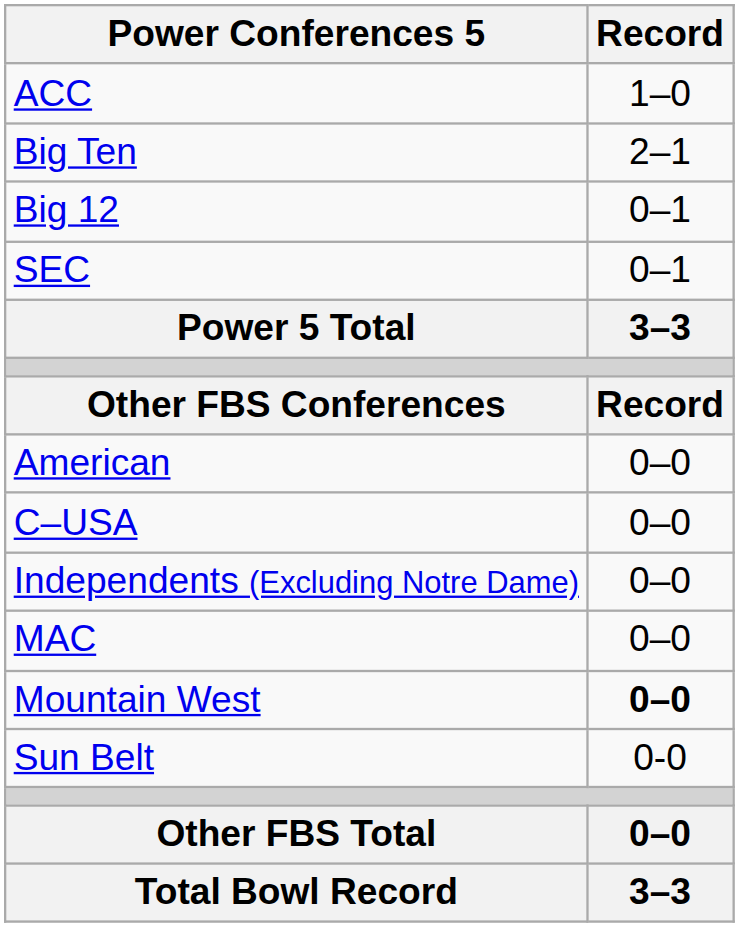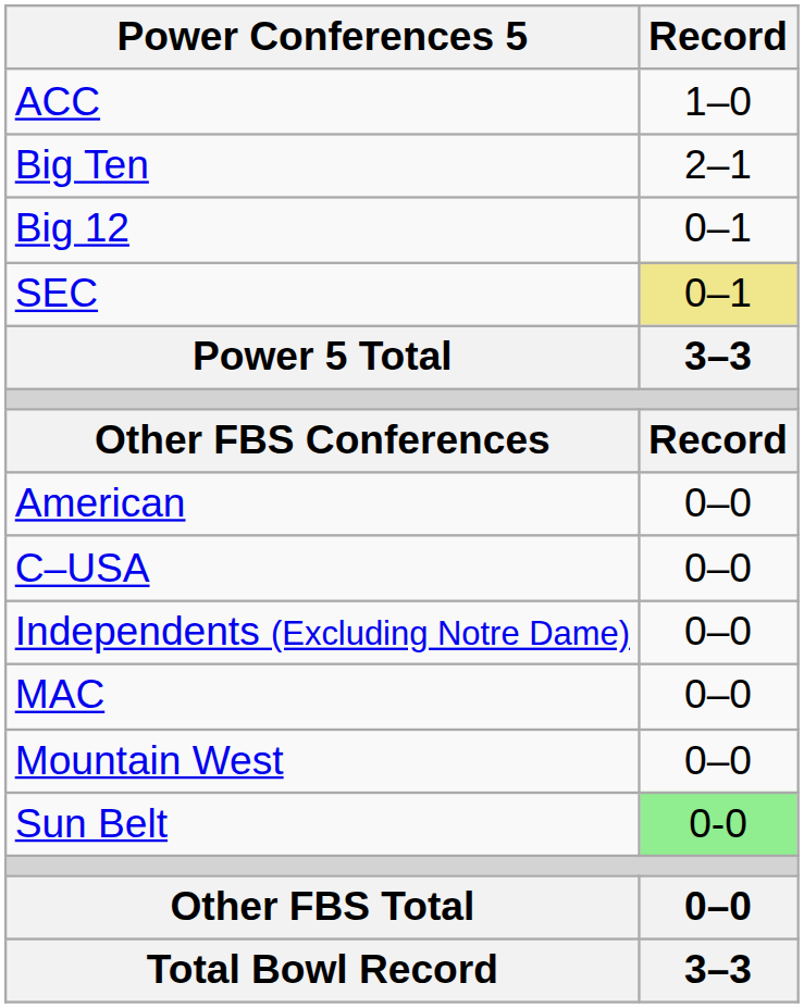SEC | Record: no background -> khaki background
Mountain West | Record: bold -> normal
Sun Belt | Record: no background -> lightgreen background
